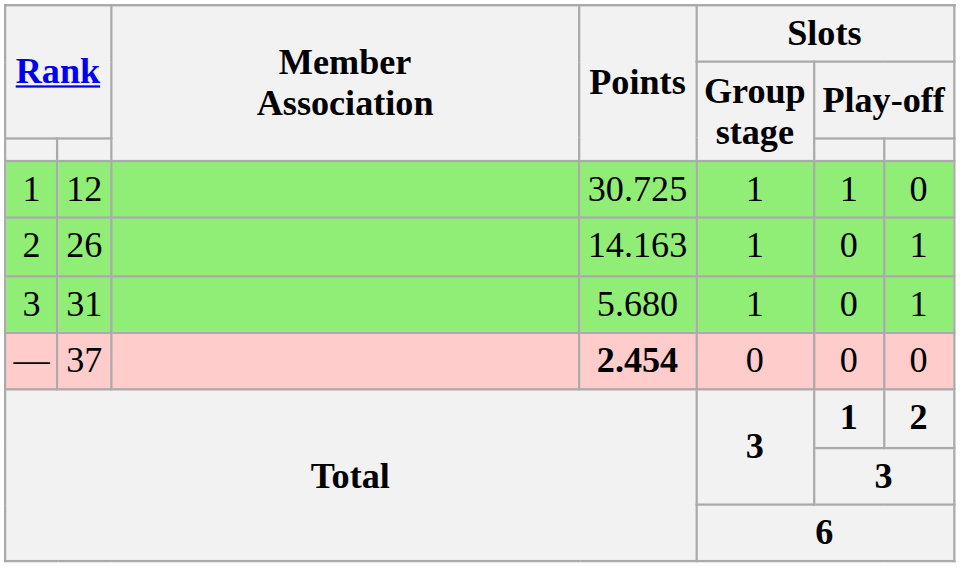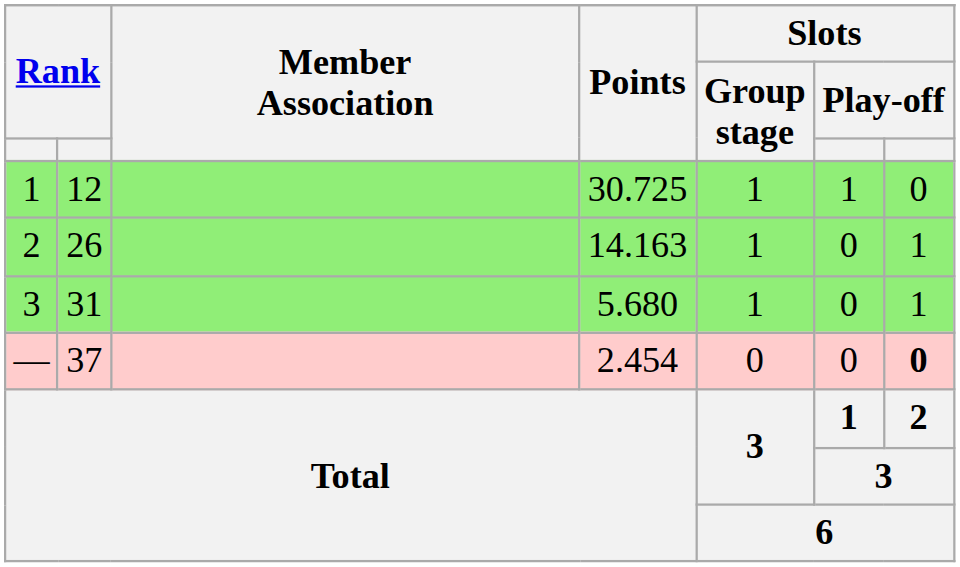— | Points: bold -> normal
— | column 7: normal -> bold
